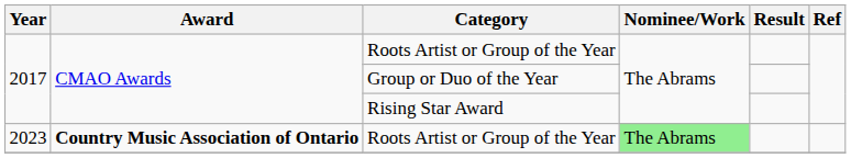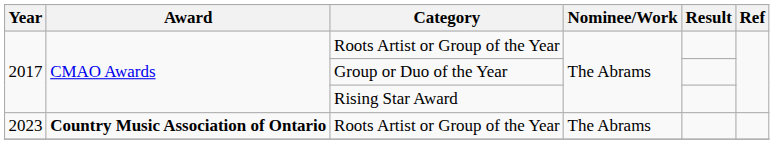2023 / Roots Artist or Group of the Year | Nominee/Work: lightgreen background -> no background
